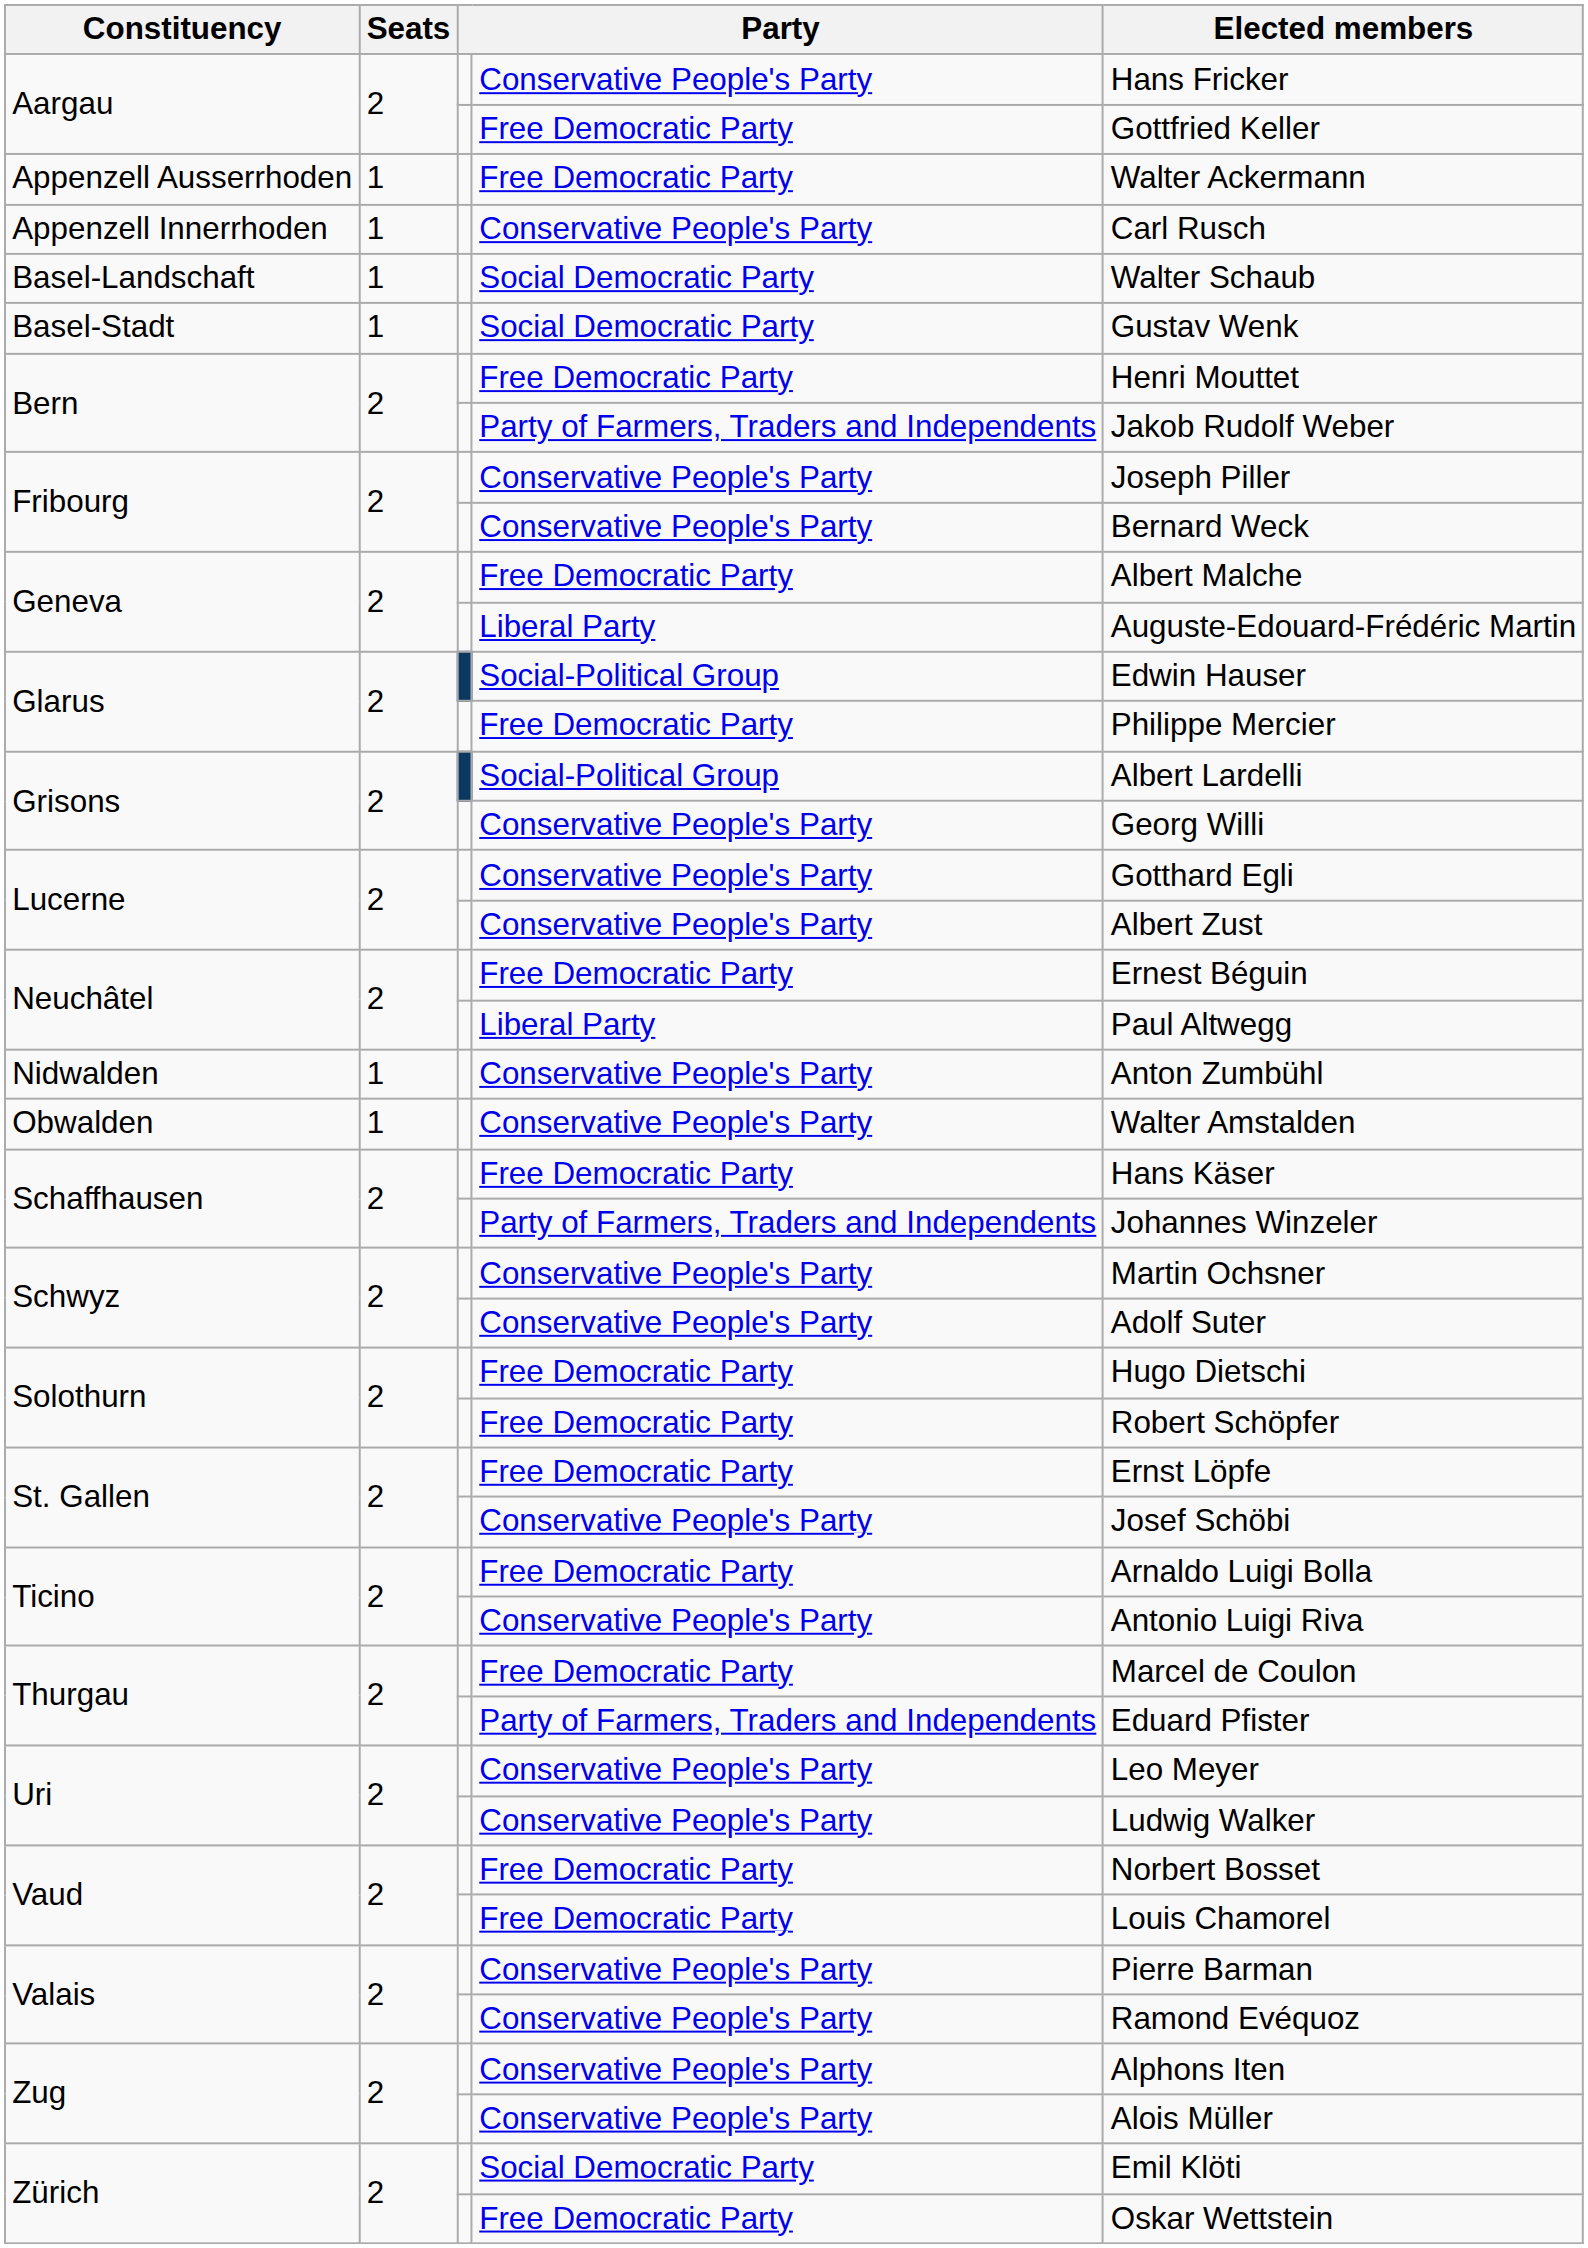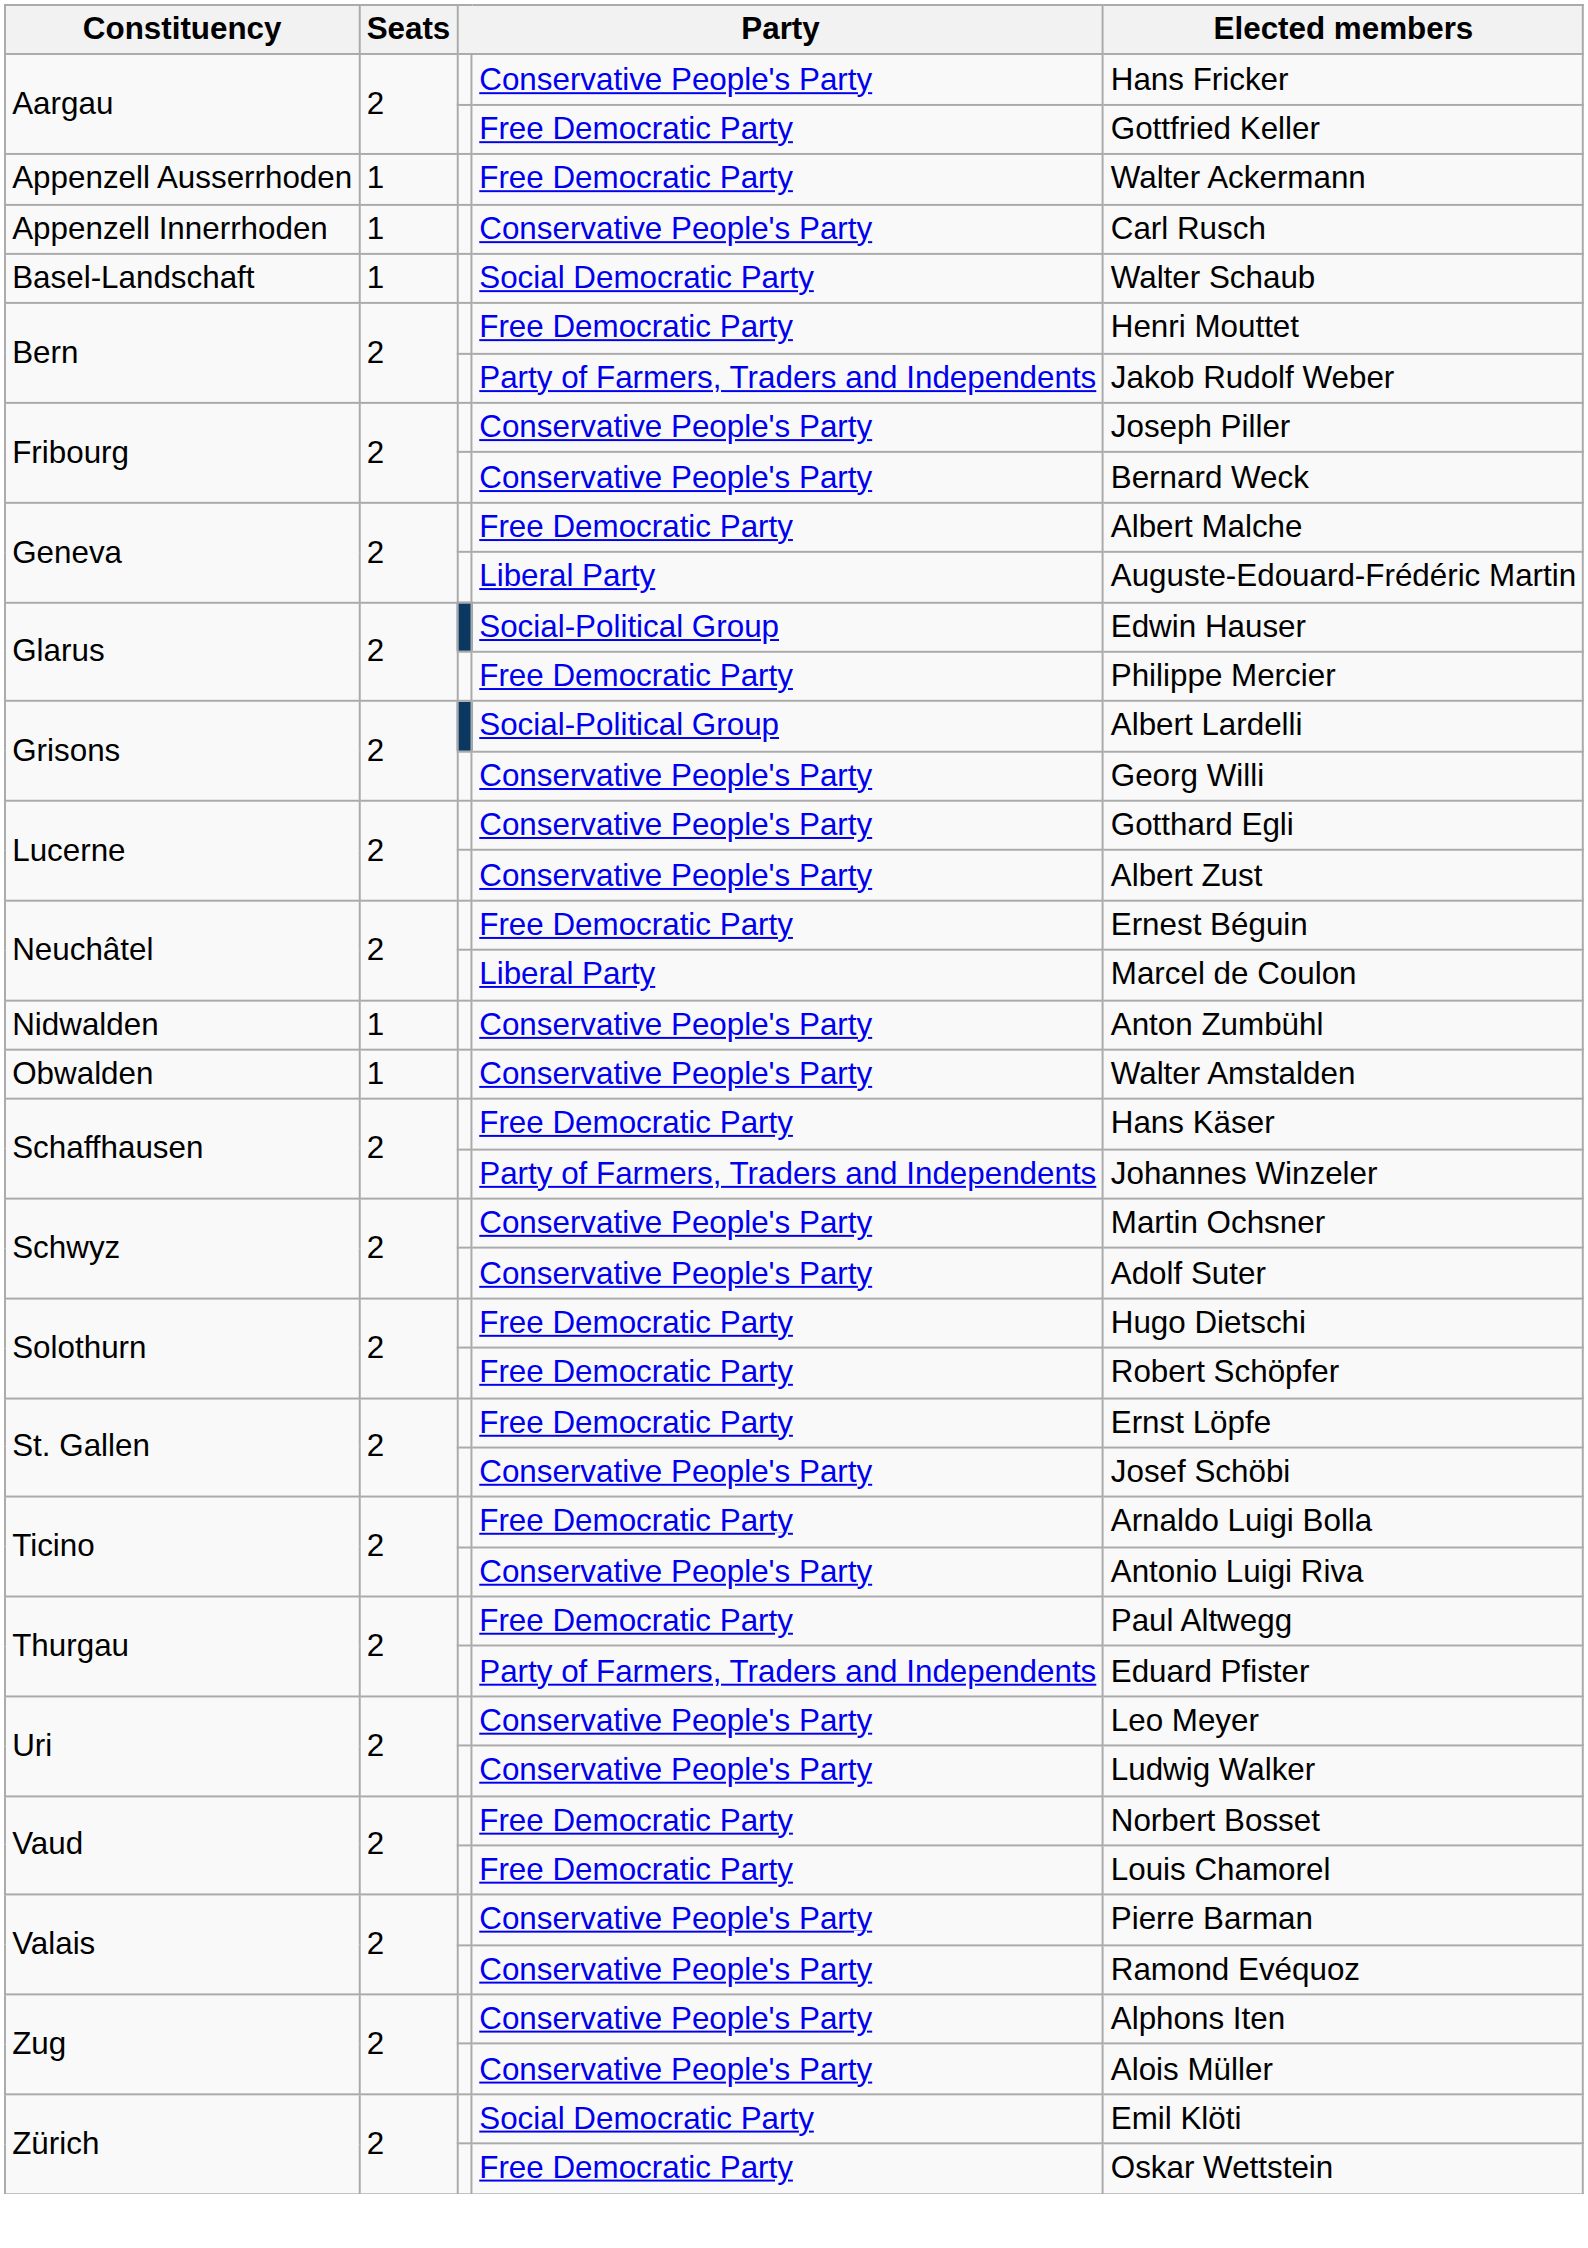- row: Basel-Stadt | 1 | Social Democratic Party | Gustav Wenk
Neuchâtel / Liberal Party | Elected members: Paul Altwegg -> Marcel de Coulon
Thurgau / Free Democratic Party | Elected members: Marcel de Coulon -> Paul Altwegg
